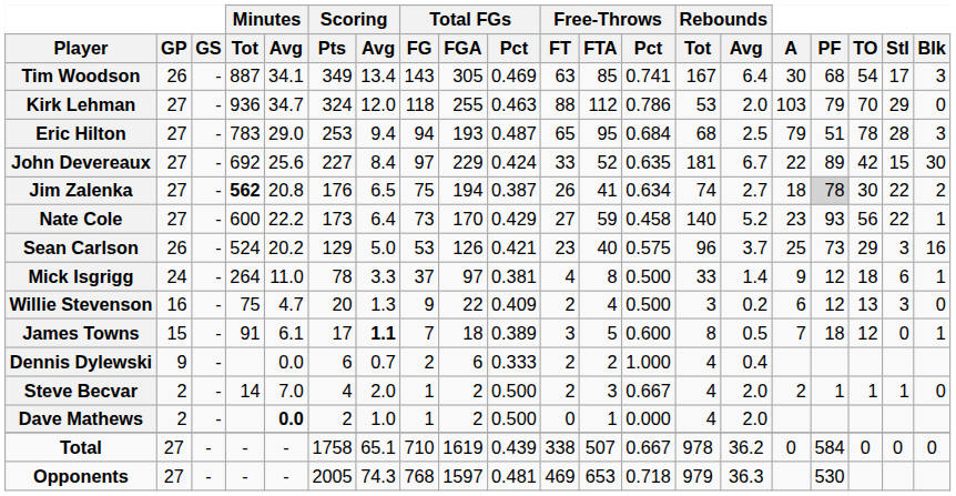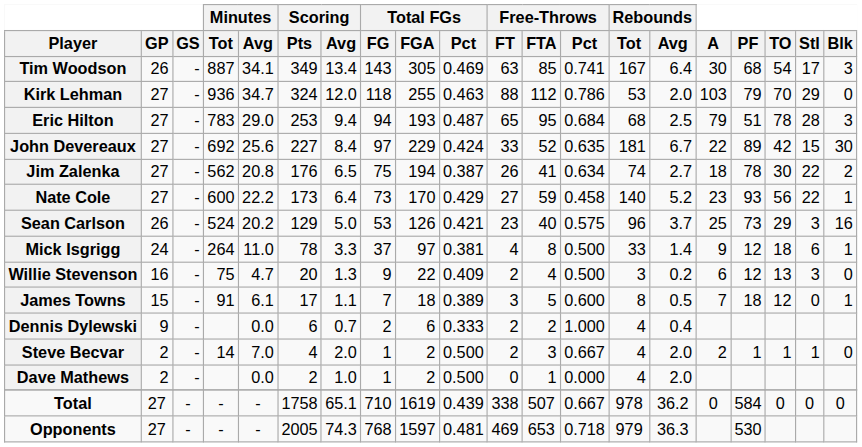Jim Zalenka | Minutes / Tot: bold -> normal
Jim Zalenka | PF: lightgrey background -> no background
James Towns | Scoring / Avg: bold -> normal
Dave Mathews | Minutes / Avg: bold -> normal
